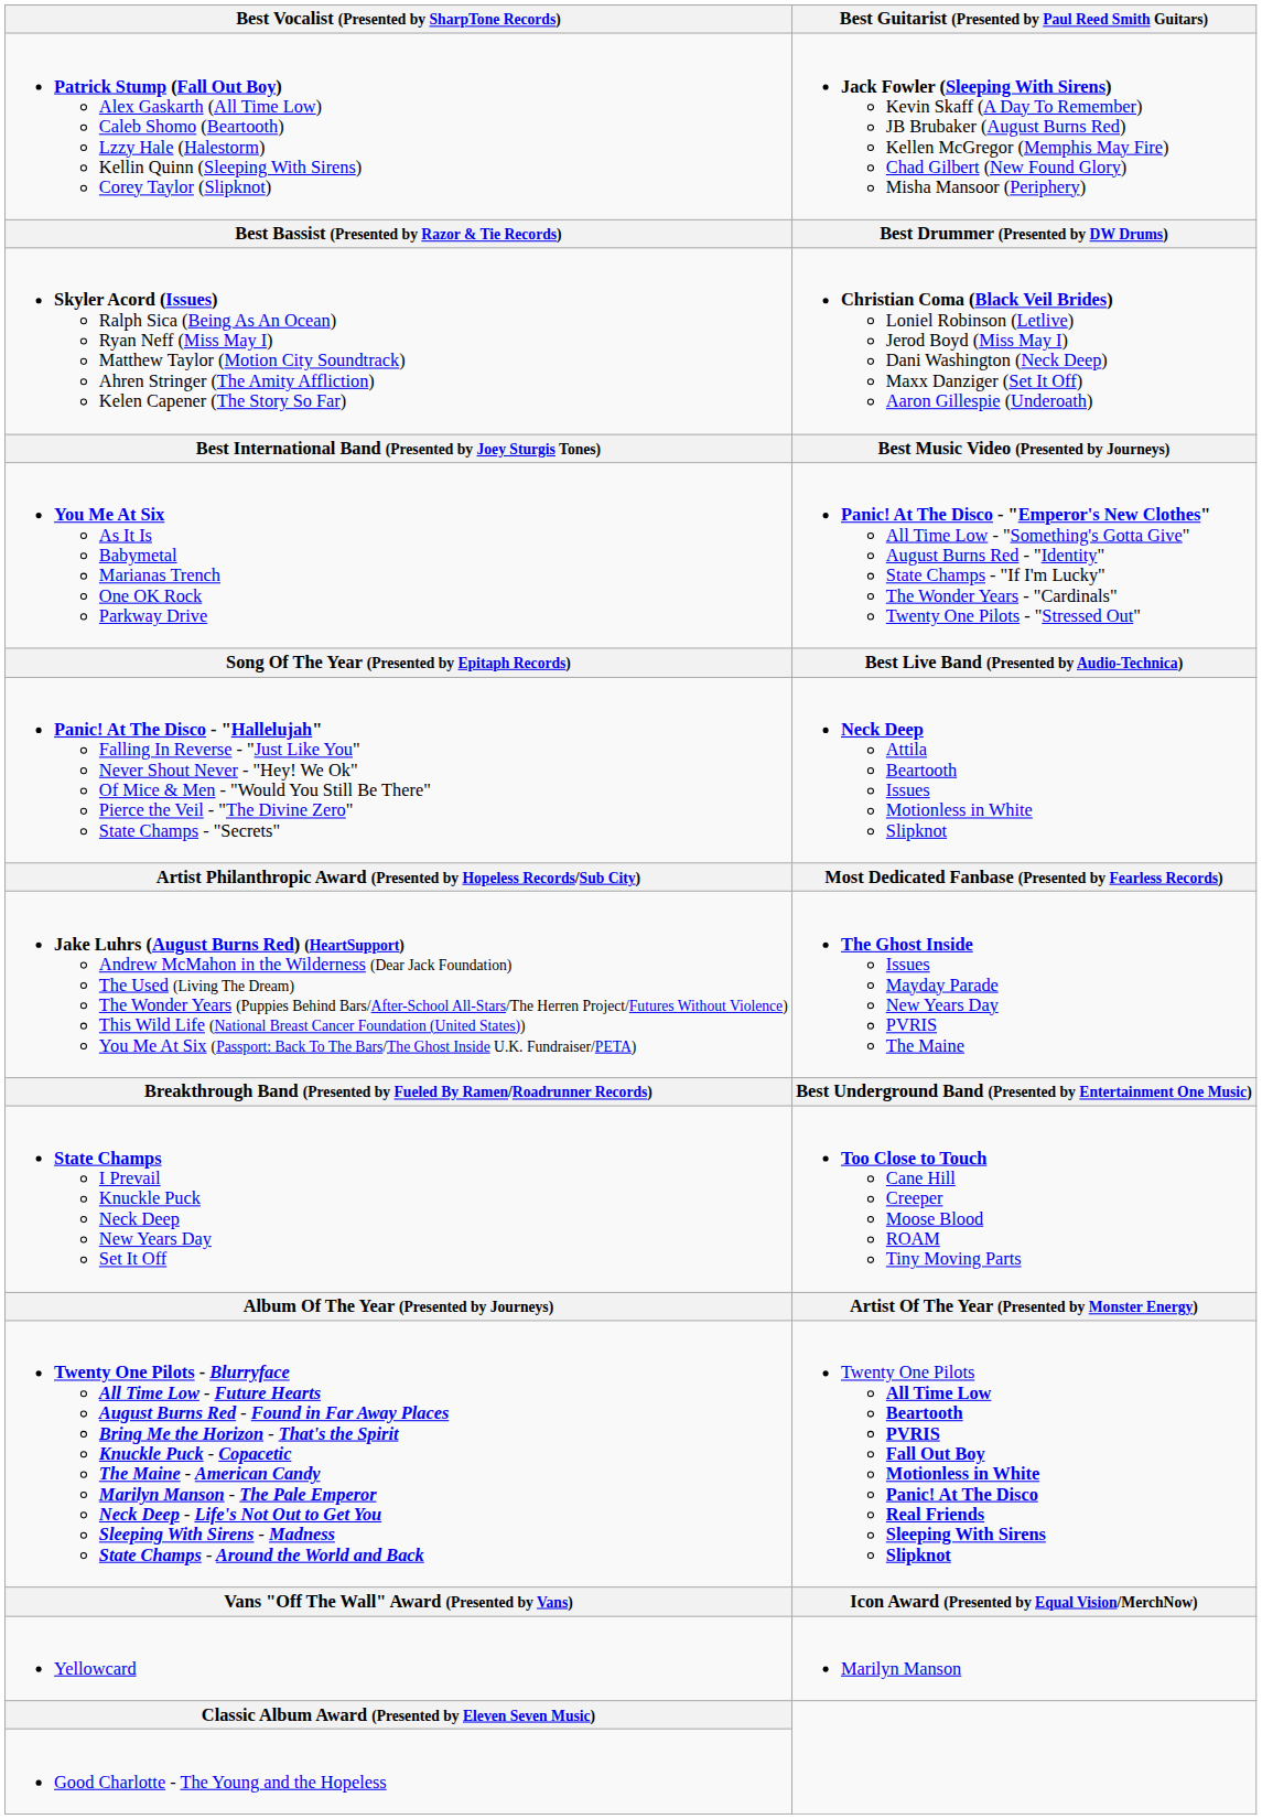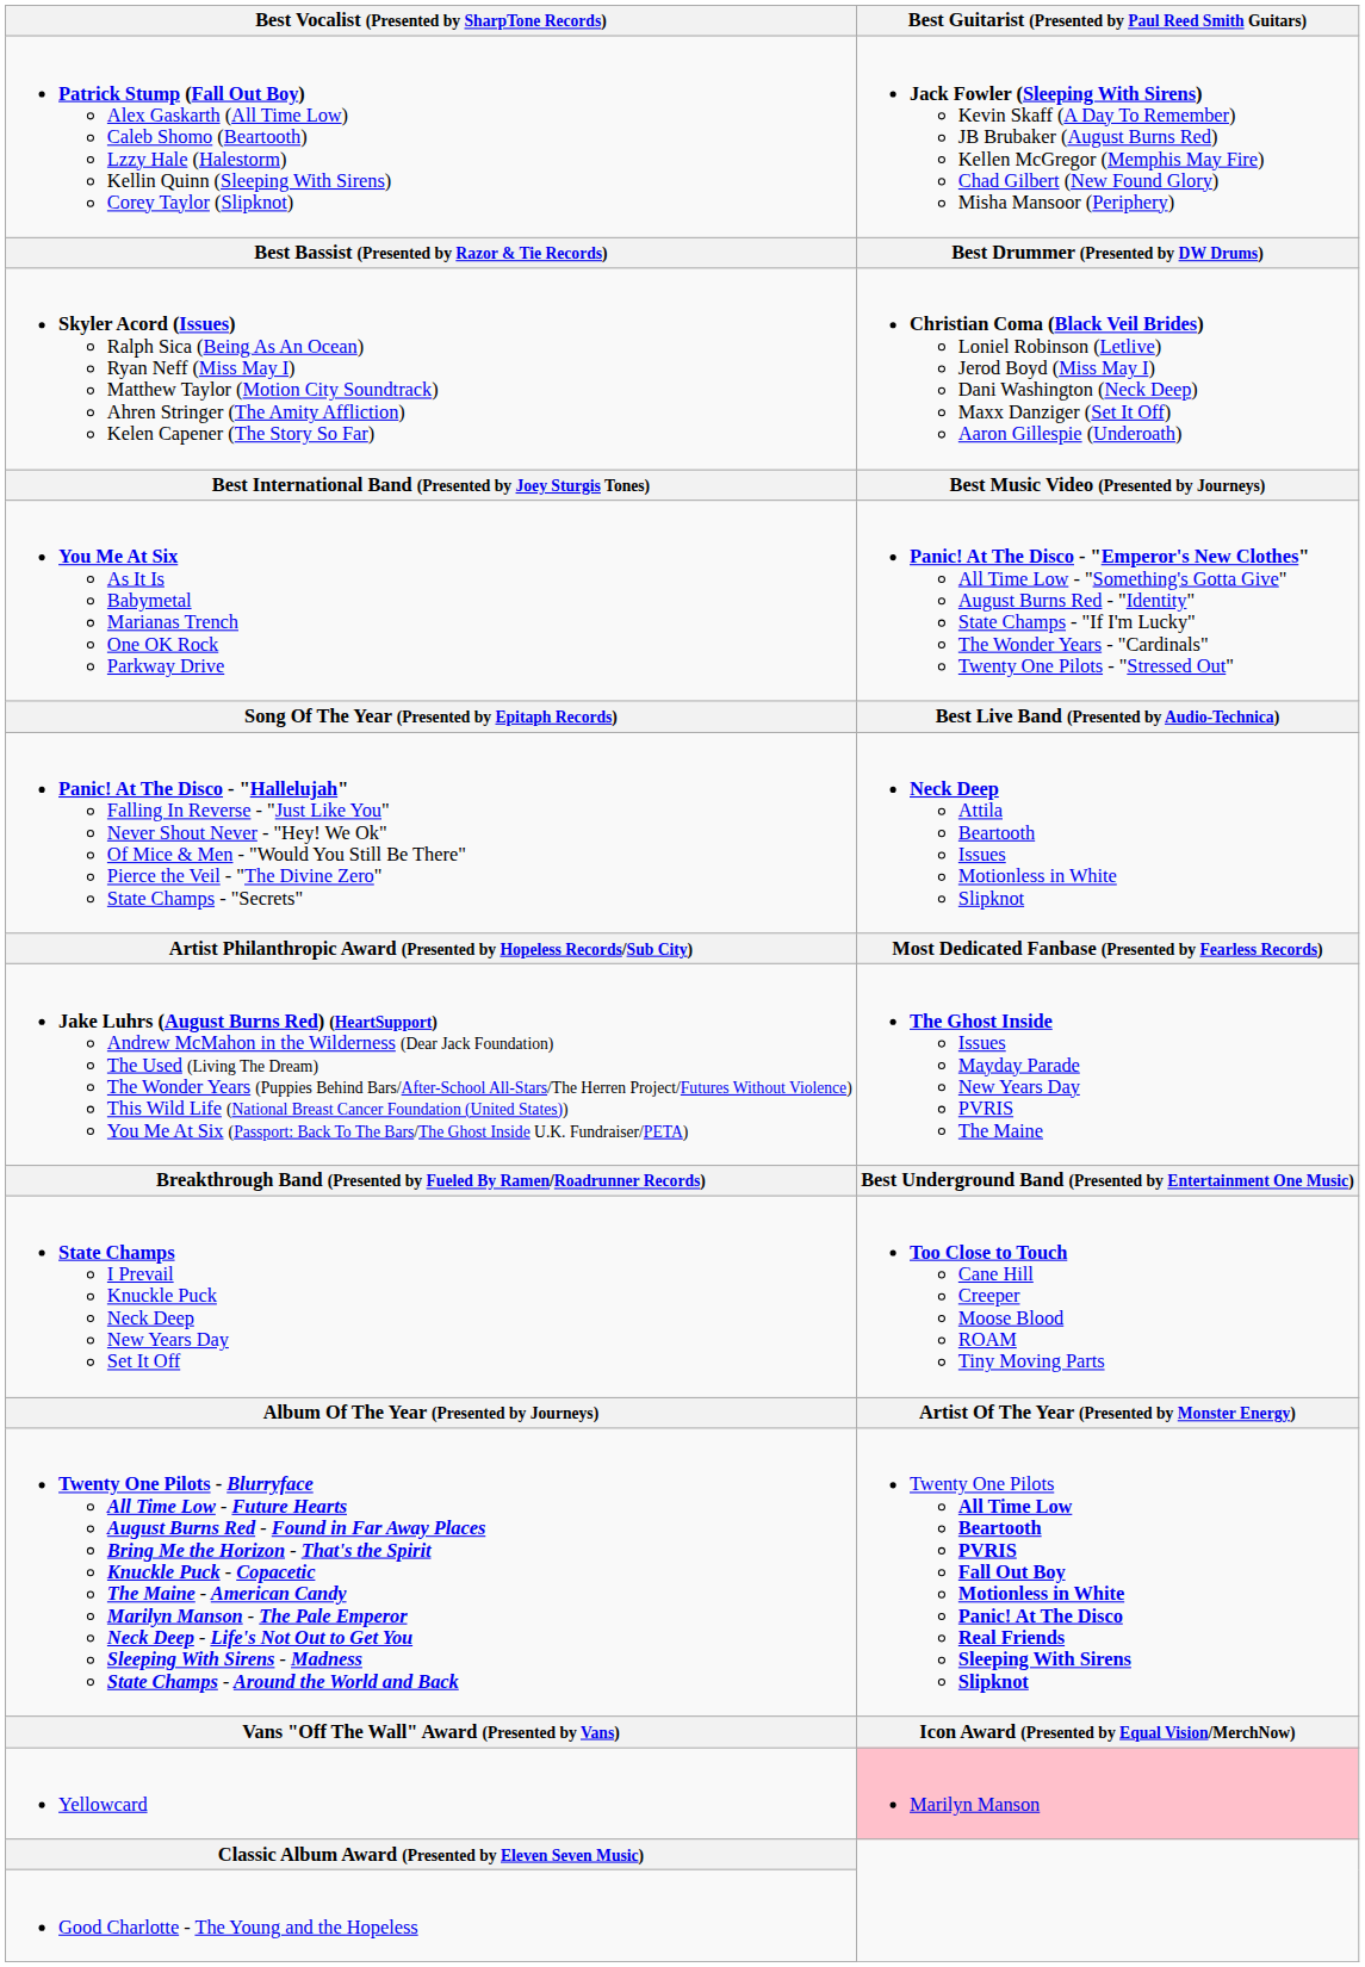Yellowcard | Best Guitarist (Presented by Paul Reed Smith Guitars): no background -> pink background
